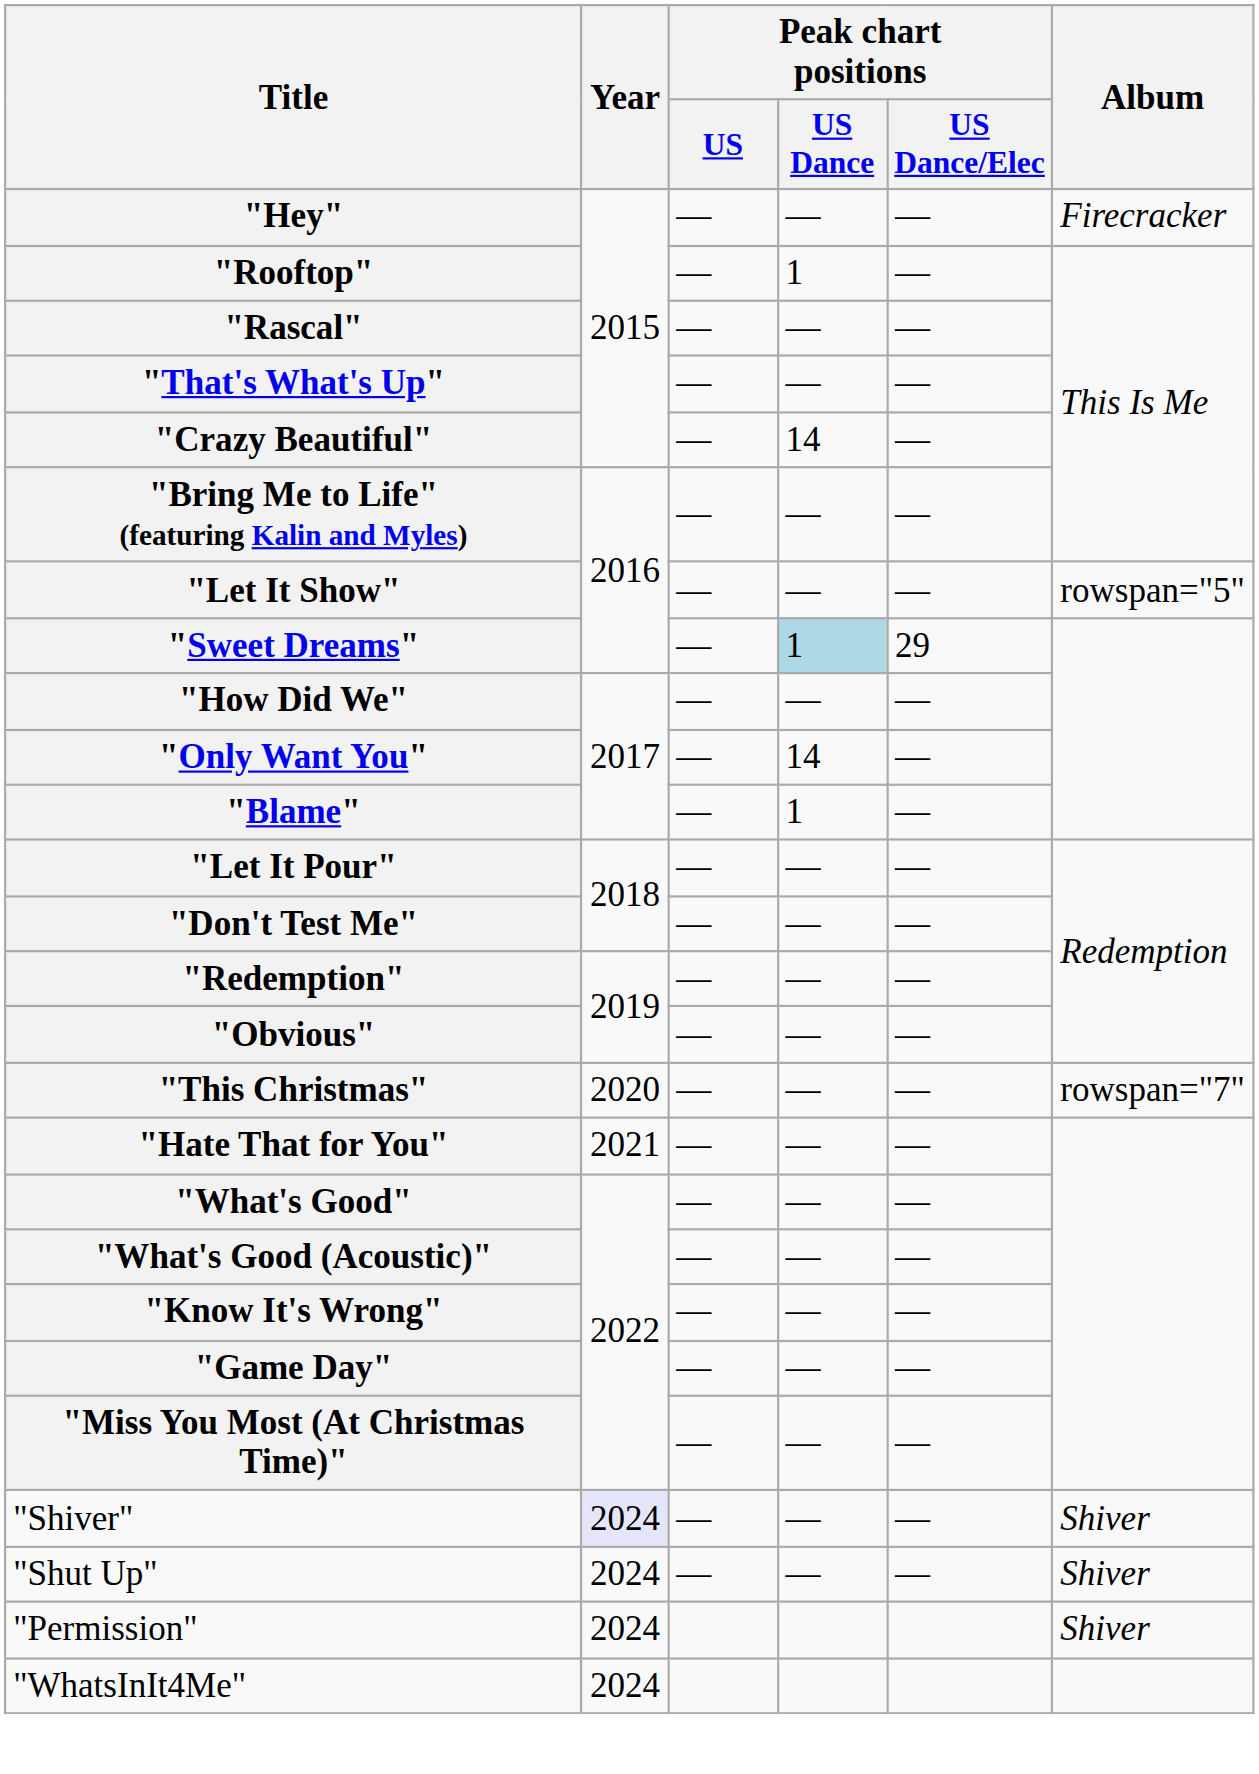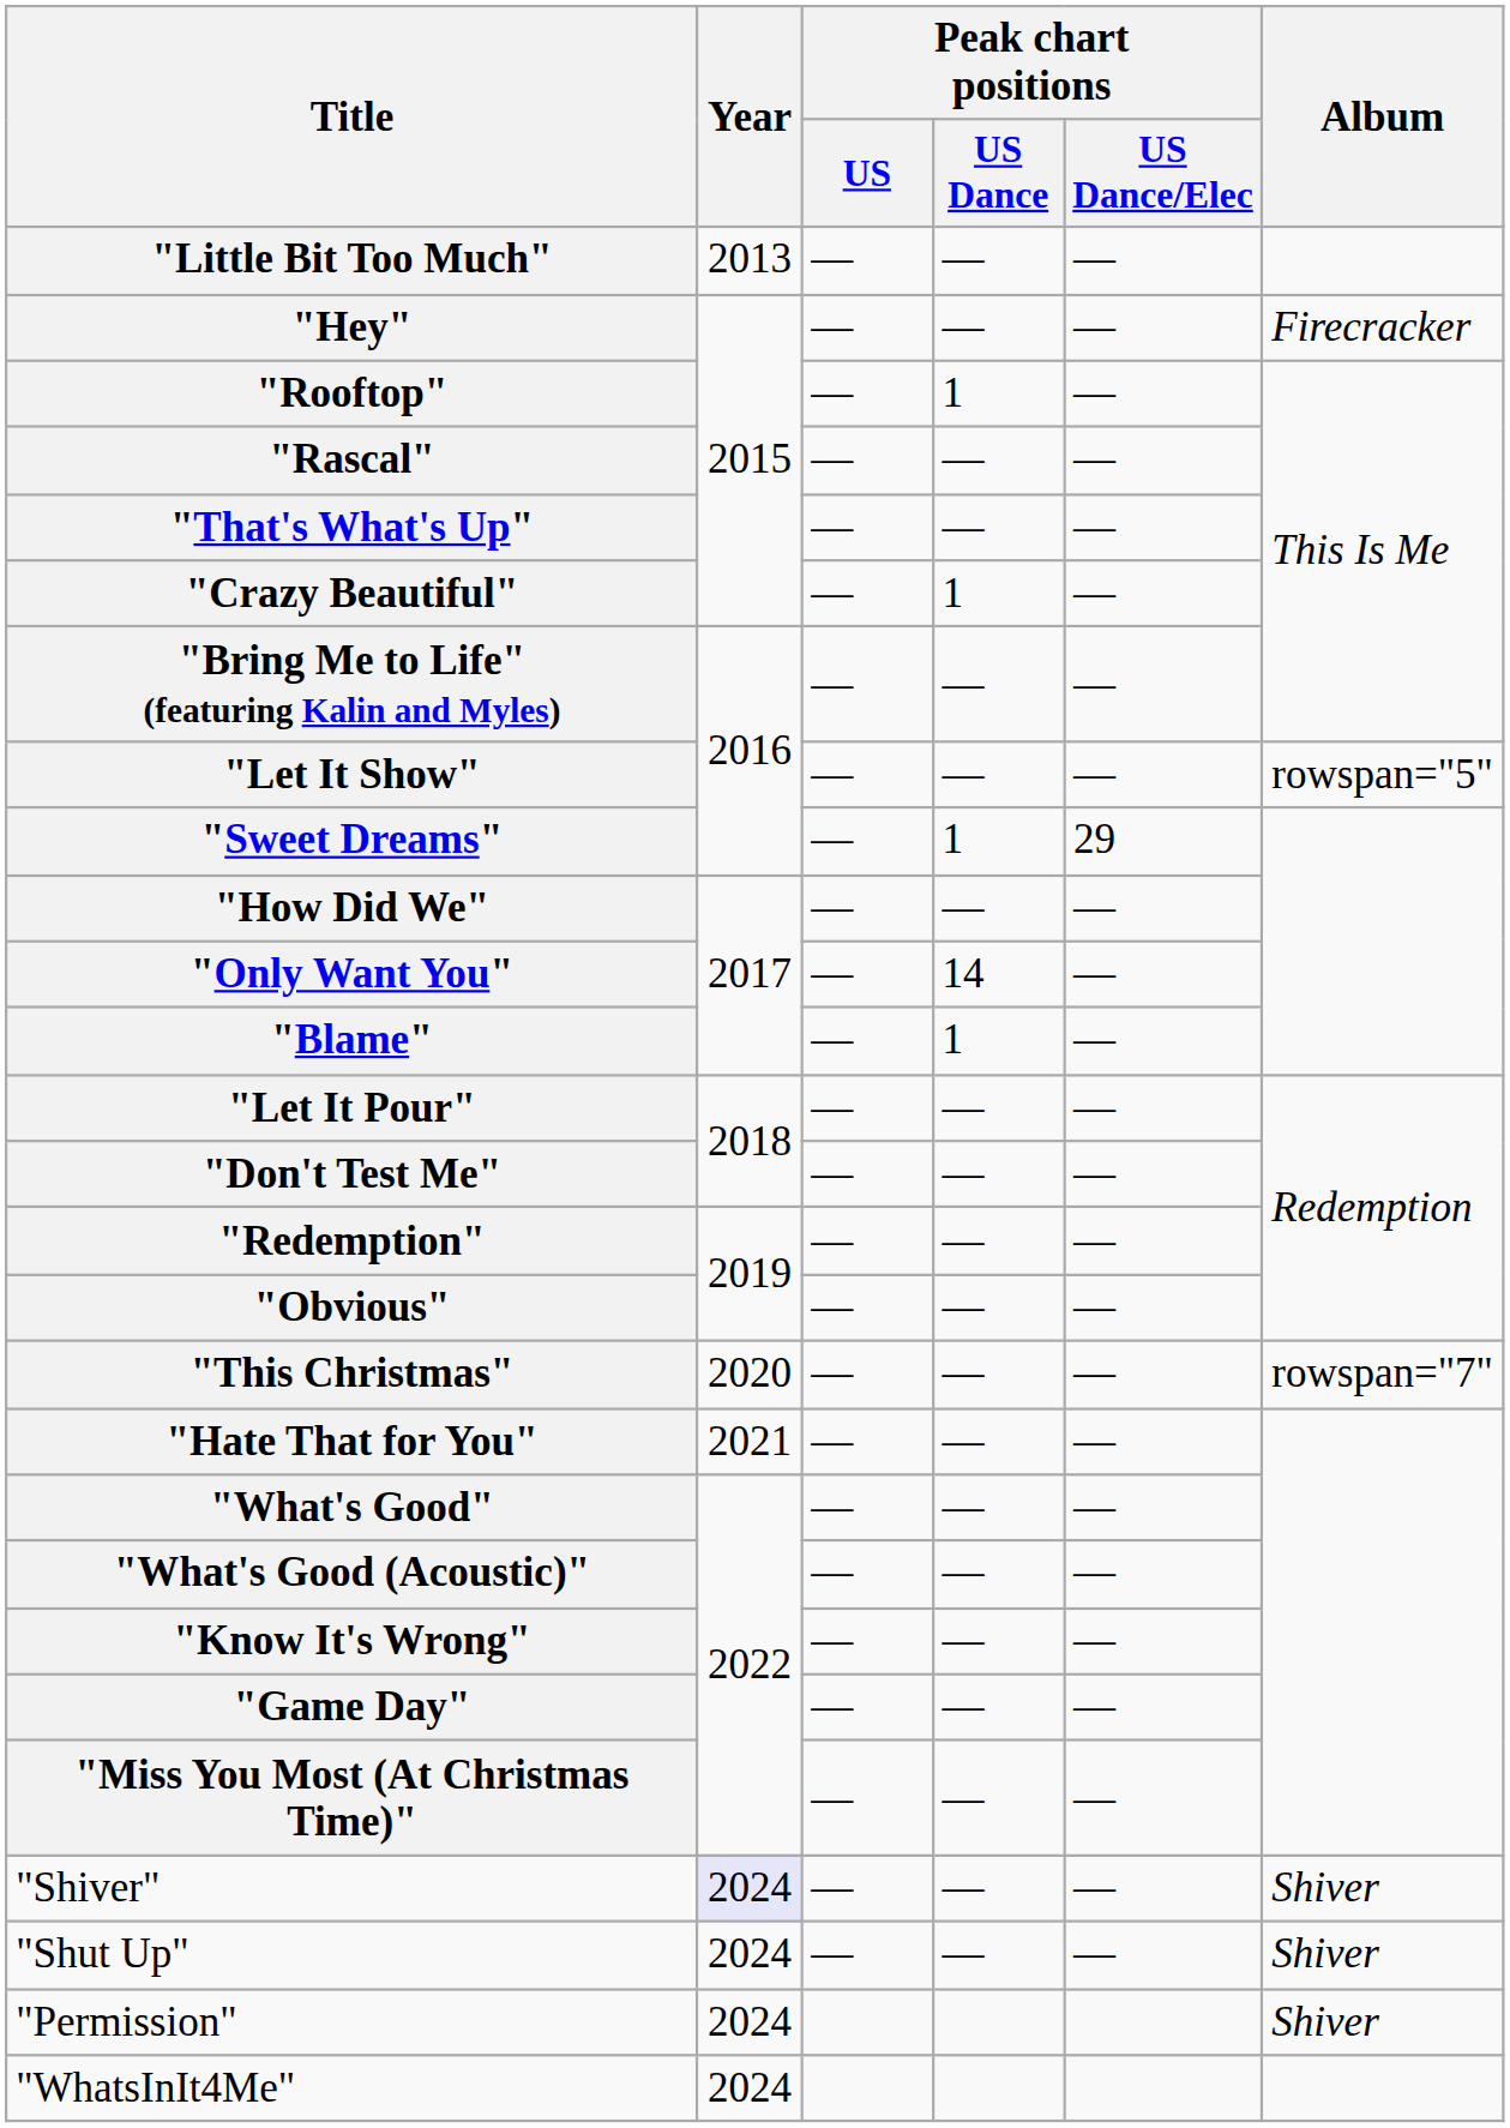+ row: "Little Bit Too Much" | 2013 | — | — | —
"Crazy Beautiful" | Peak chart positions / US Dance: 14 -> 1
"Sweet Dreams" | Peak chart positions / US Dance: lightblue background -> no background
